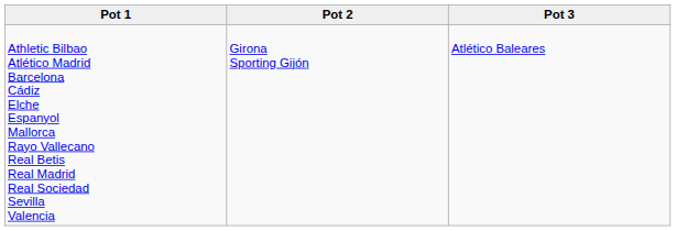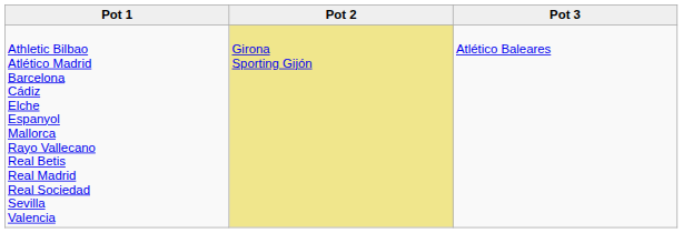row 2 | column 2: no background -> khaki background
